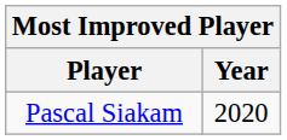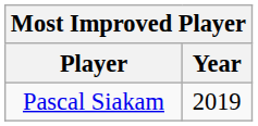Pascal Siakam | Year: 2020 -> 2019
